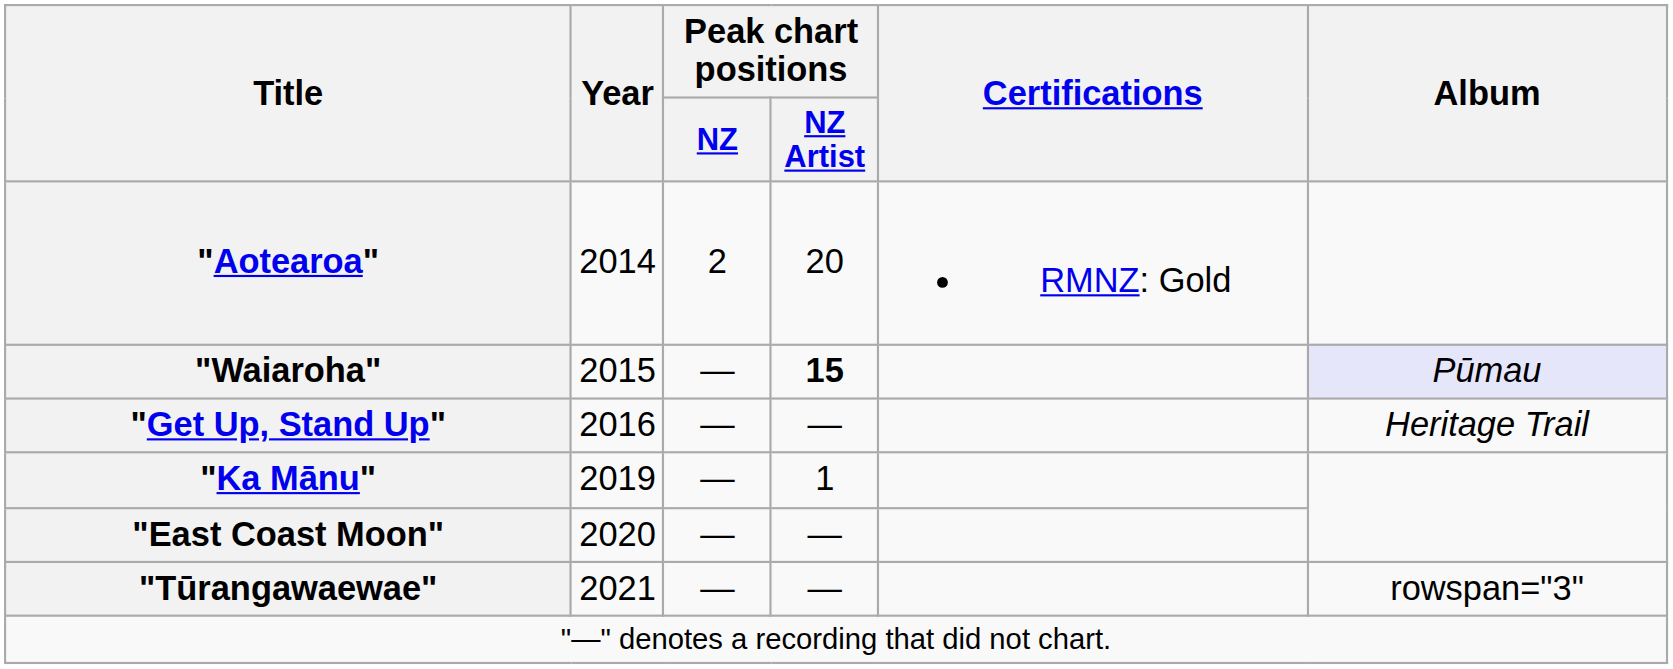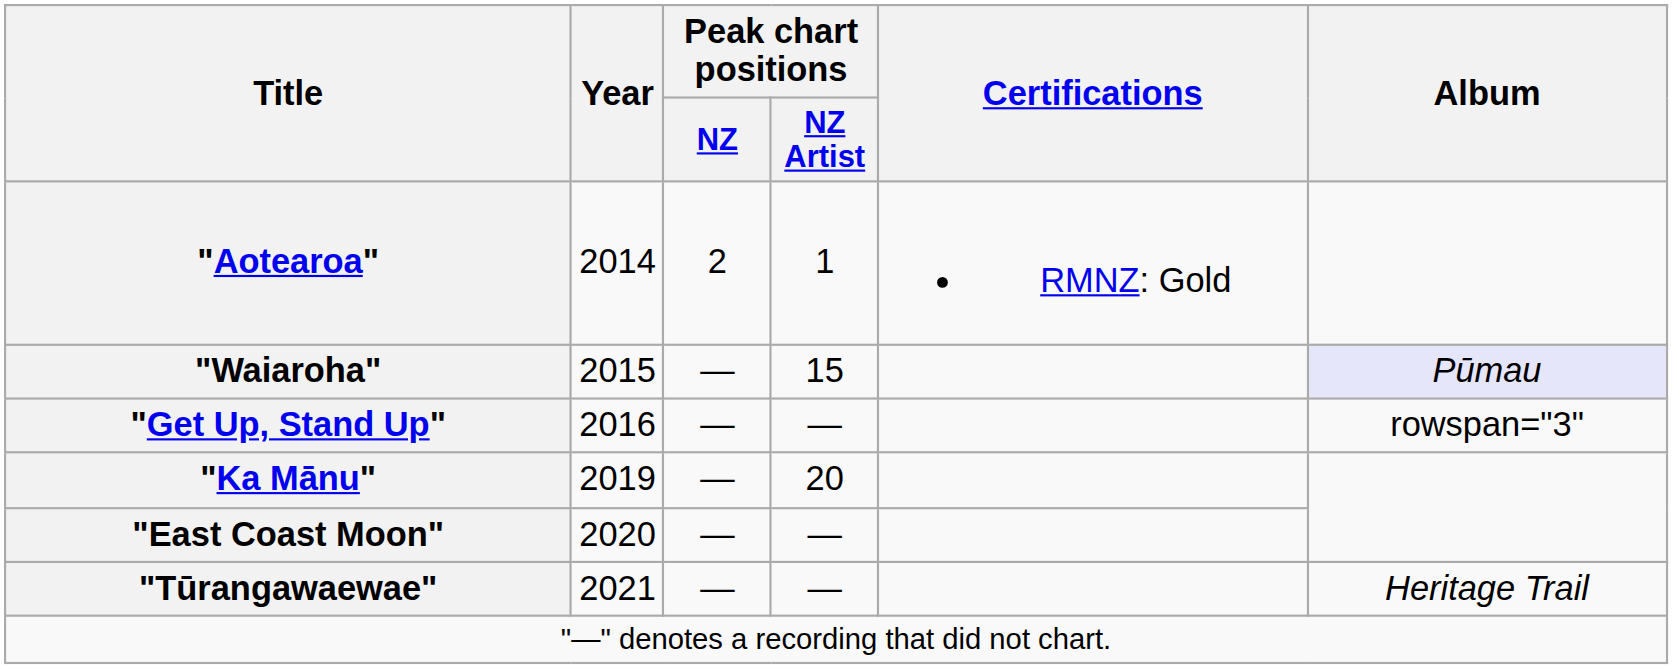"Aotearoa" | Peak chart positions / NZ Artist: 20 -> 1
"Waiaroha" | Peak chart positions / NZ Artist: bold -> normal
"Get Up, Stand Up" | Album: Heritage Trail -> rowspan="3"
"Ka Mānu" | Peak chart positions / NZ Artist: 1 -> 20
"Tūrangawaewae" | Album: rowspan="3" -> Heritage Trail
